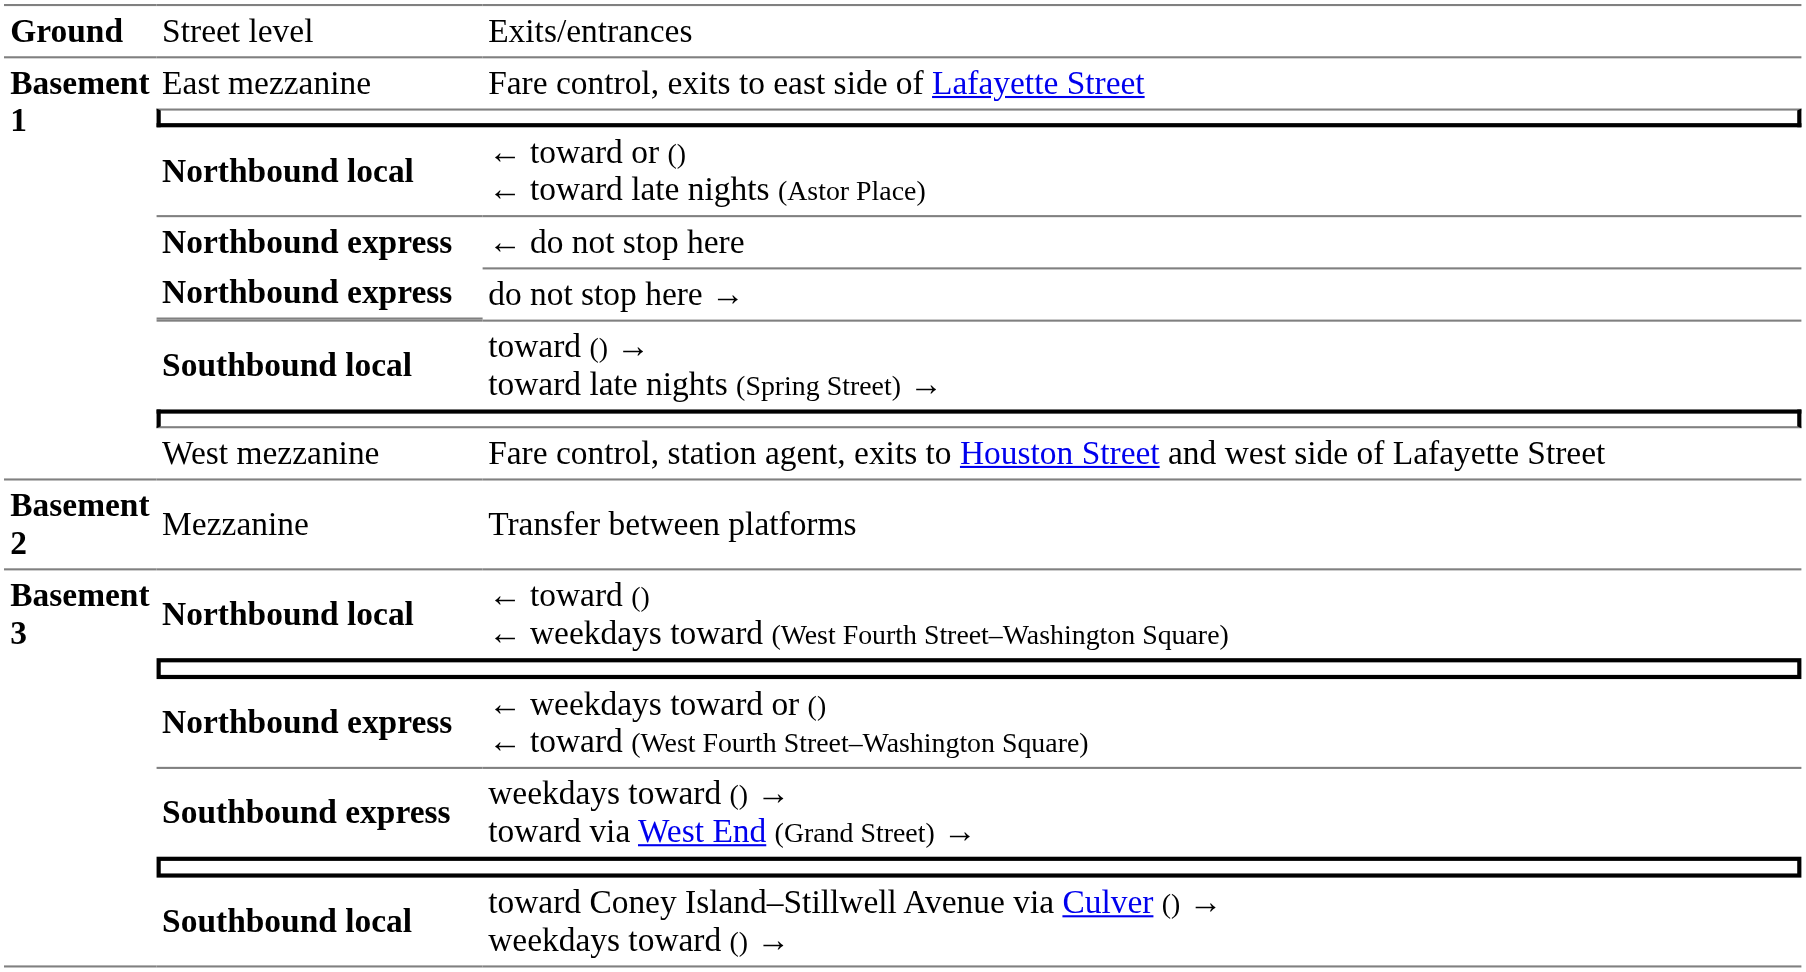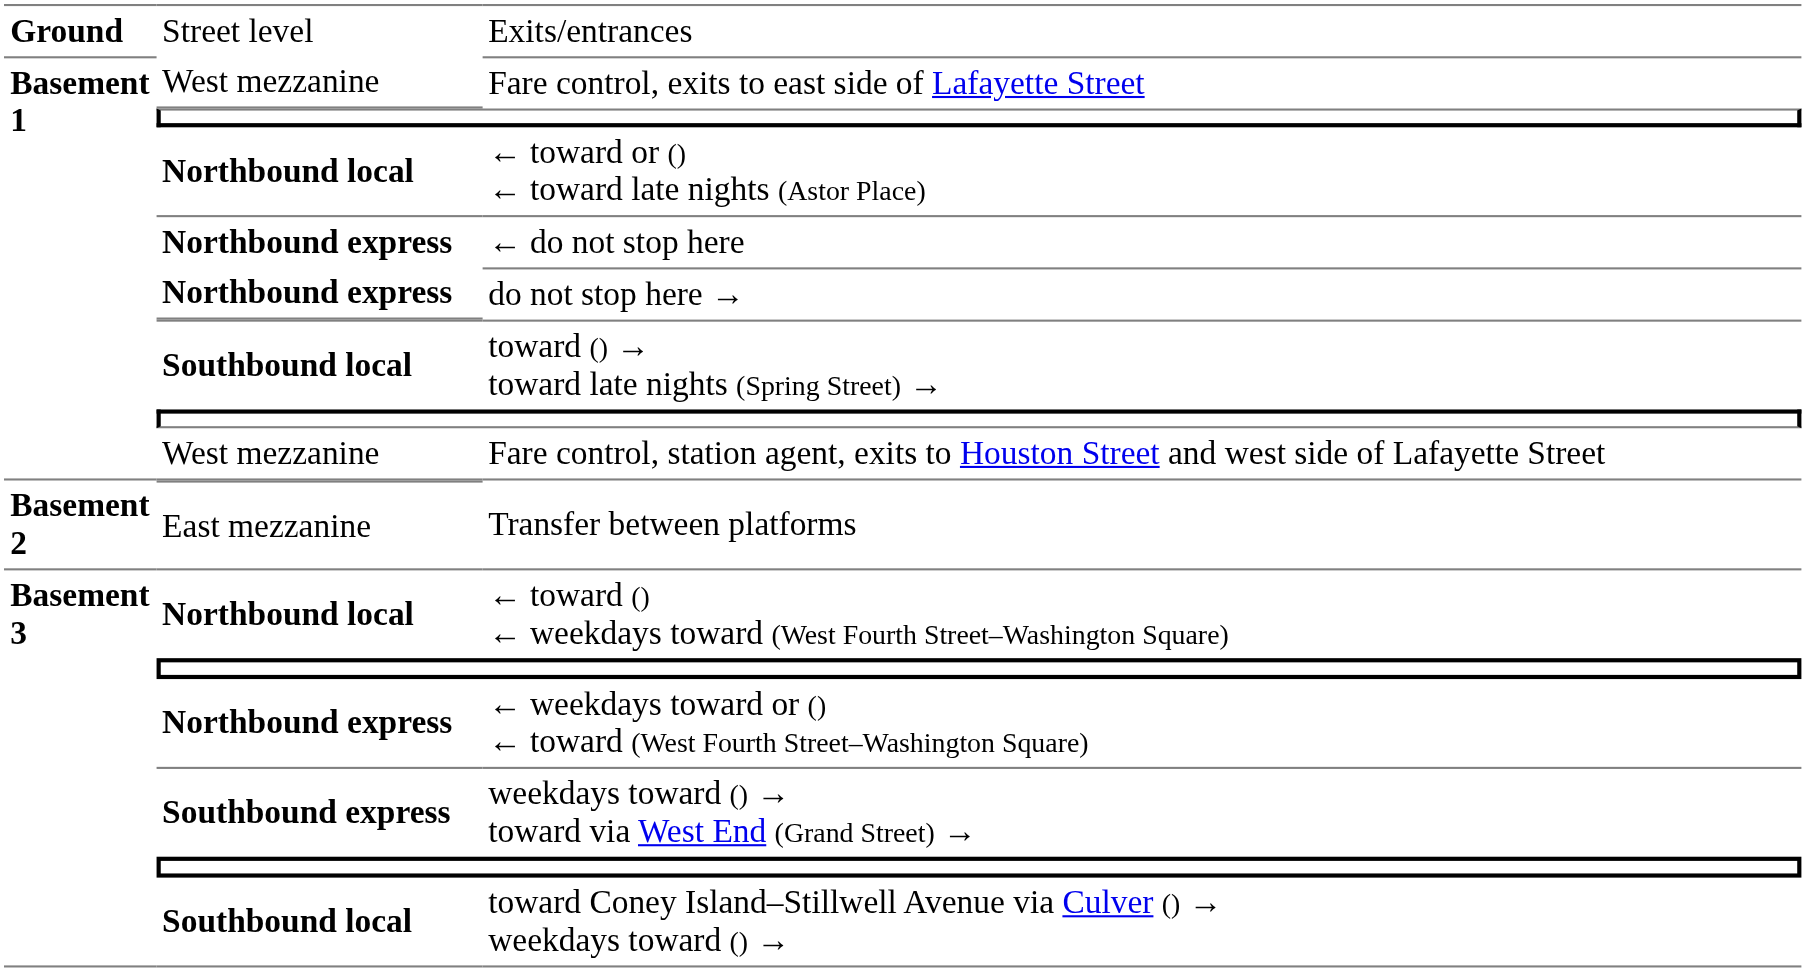Fare control, exits to east side of Lafayette Street | column 2: East mezzanine -> West mezzanine
Transfer between platforms | column 2: Mezzanine -> East mezzanine
